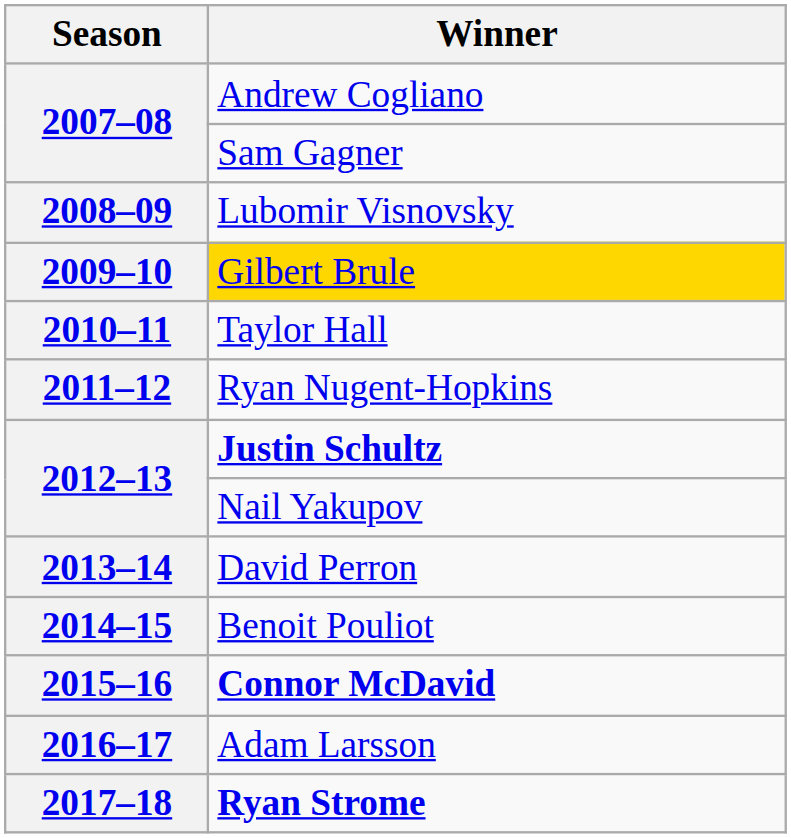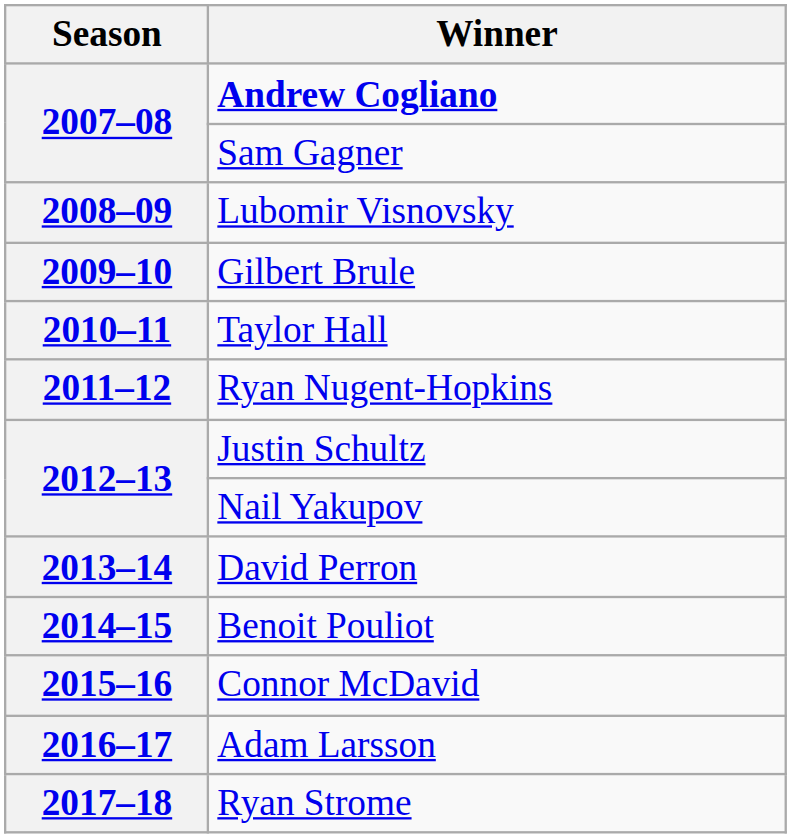Andrew Cogliano | Winner: normal -> bold
Gilbert Brule | Winner: gold background -> no background
Justin Schultz | Winner: bold -> normal
Connor McDavid | Winner: bold -> normal
Ryan Strome | Winner: bold -> normal
